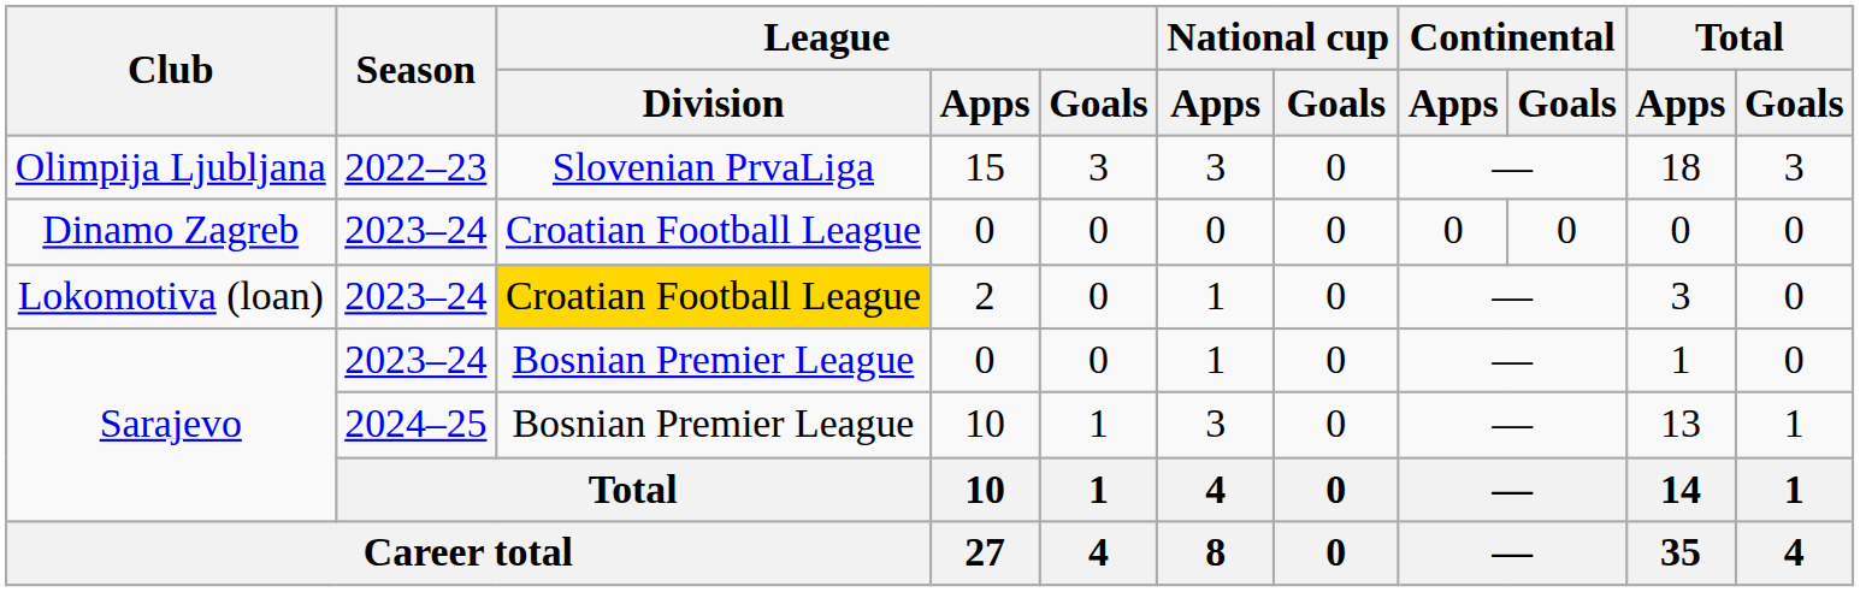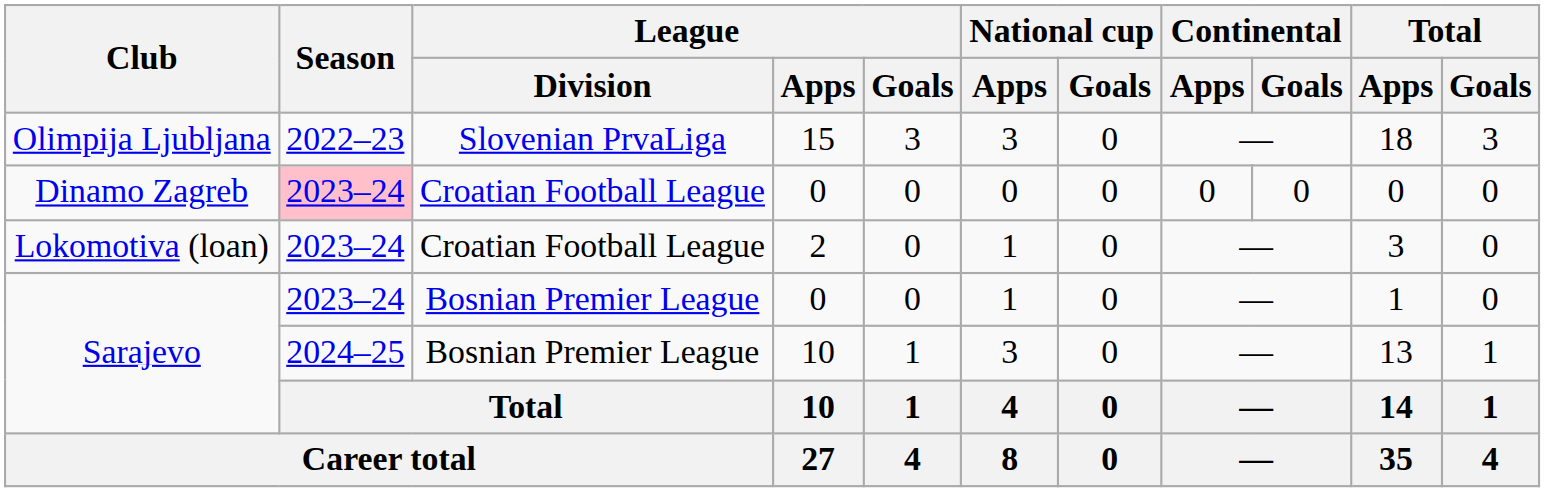Dinamo Zagreb | Season: no background -> pink background
Lokomotiva (loan) | League / Division: gold background -> no background
